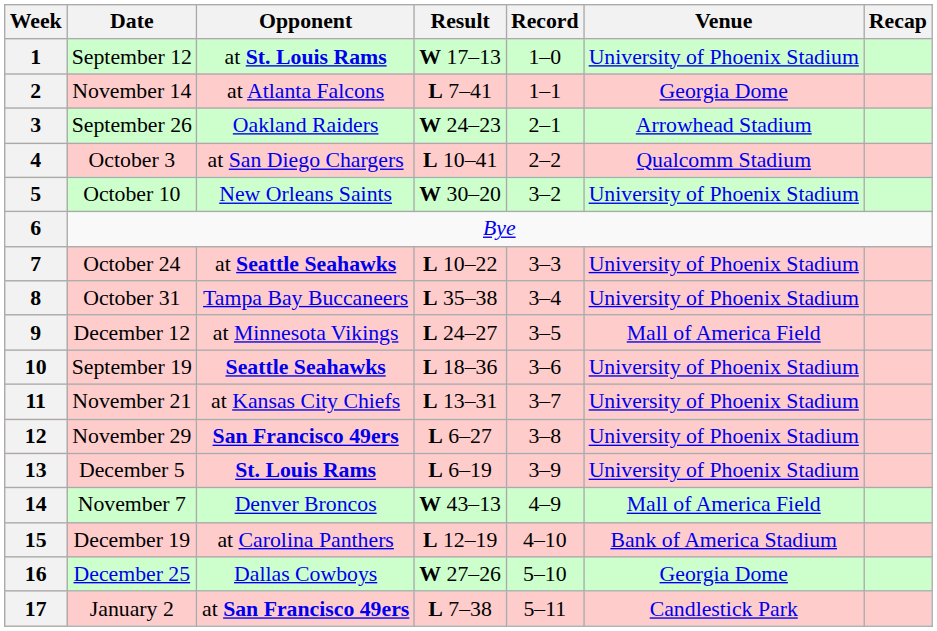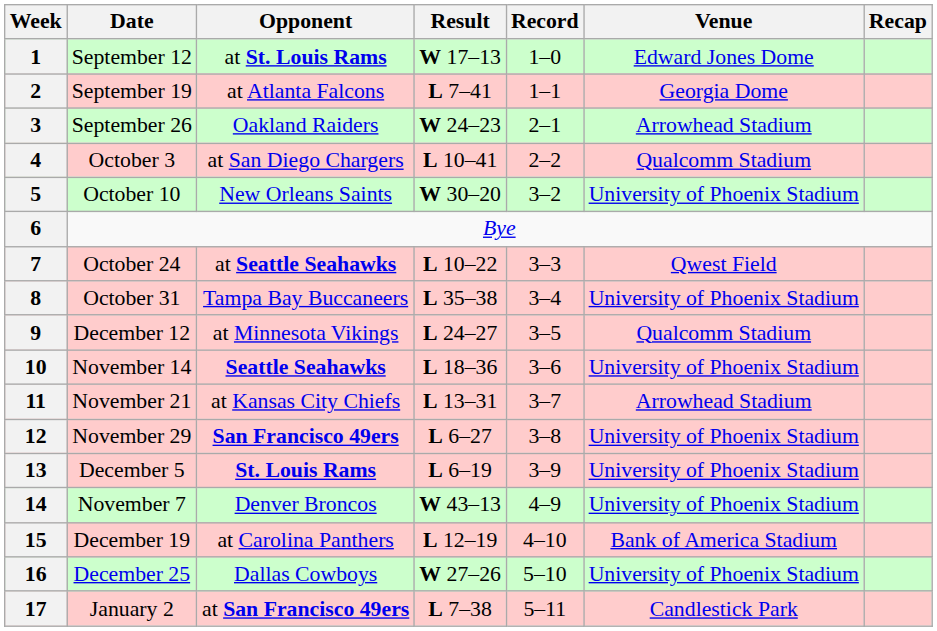1 | Venue: University of Phoenix Stadium -> Edward Jones Dome
2 | Date: November 14 -> September 19
7 | Venue: University of Phoenix Stadium -> Qwest Field
9 | Venue: Mall of America Field -> Qualcomm Stadium
10 | Date: September 19 -> November 14
11 | Venue: University of Phoenix Stadium -> Arrowhead Stadium
14 | Venue: Mall of America Field -> University of Phoenix Stadium
16 | Venue: Georgia Dome -> University of Phoenix Stadium
